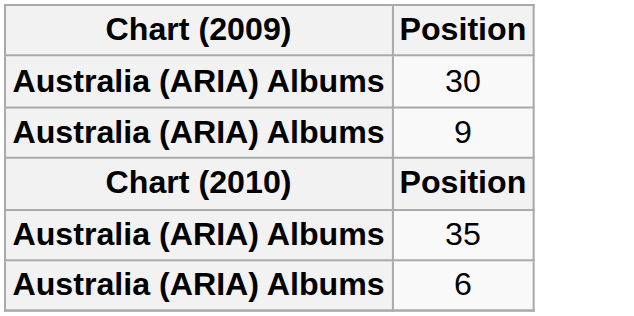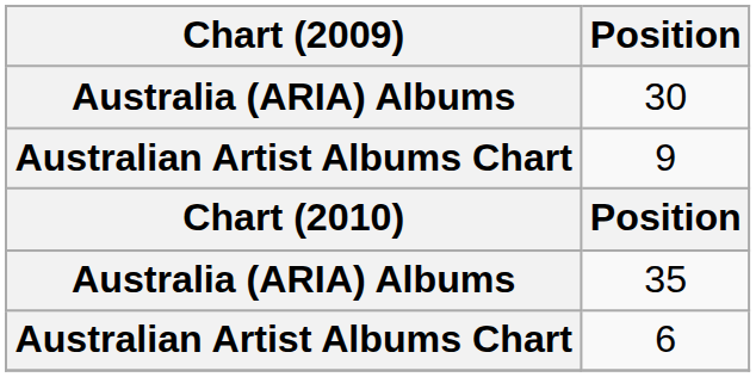row 3 | Chart (2009): Australia (ARIA) Albums -> Australian Artist Albums Chart
row 6 | Chart (2009): Australia (ARIA) Albums -> Australian Artist Albums Chart
